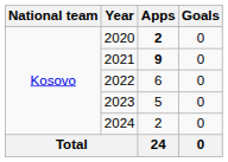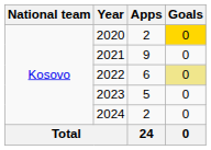2020 | Apps: bold -> normal
2020 | Goals: no background -> gold background
2021 | Apps: bold -> normal
2022 | Goals: no background -> khaki background
